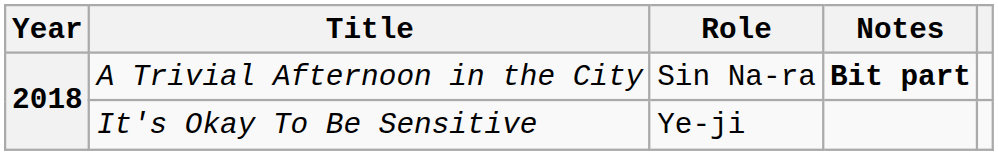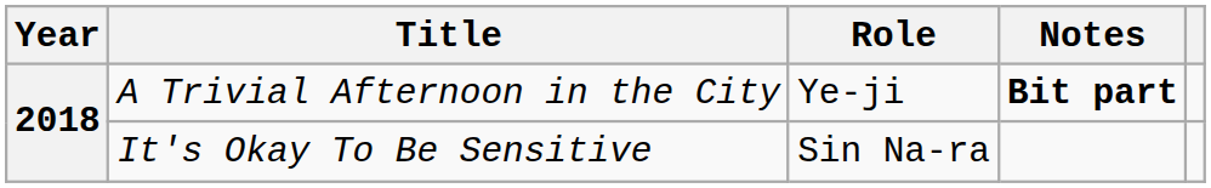A Trivial Afternoon in the City | Role: Sin Na-ra -> Ye-ji
It's Okay To Be Sensitive | Role: Ye-ji -> Sin Na-ra
